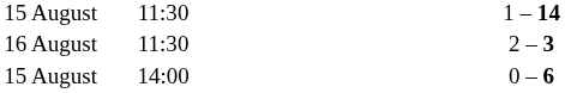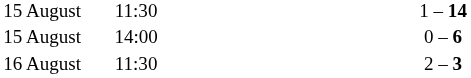rows swapped: 15 August / 14:00 <-> 16 August
